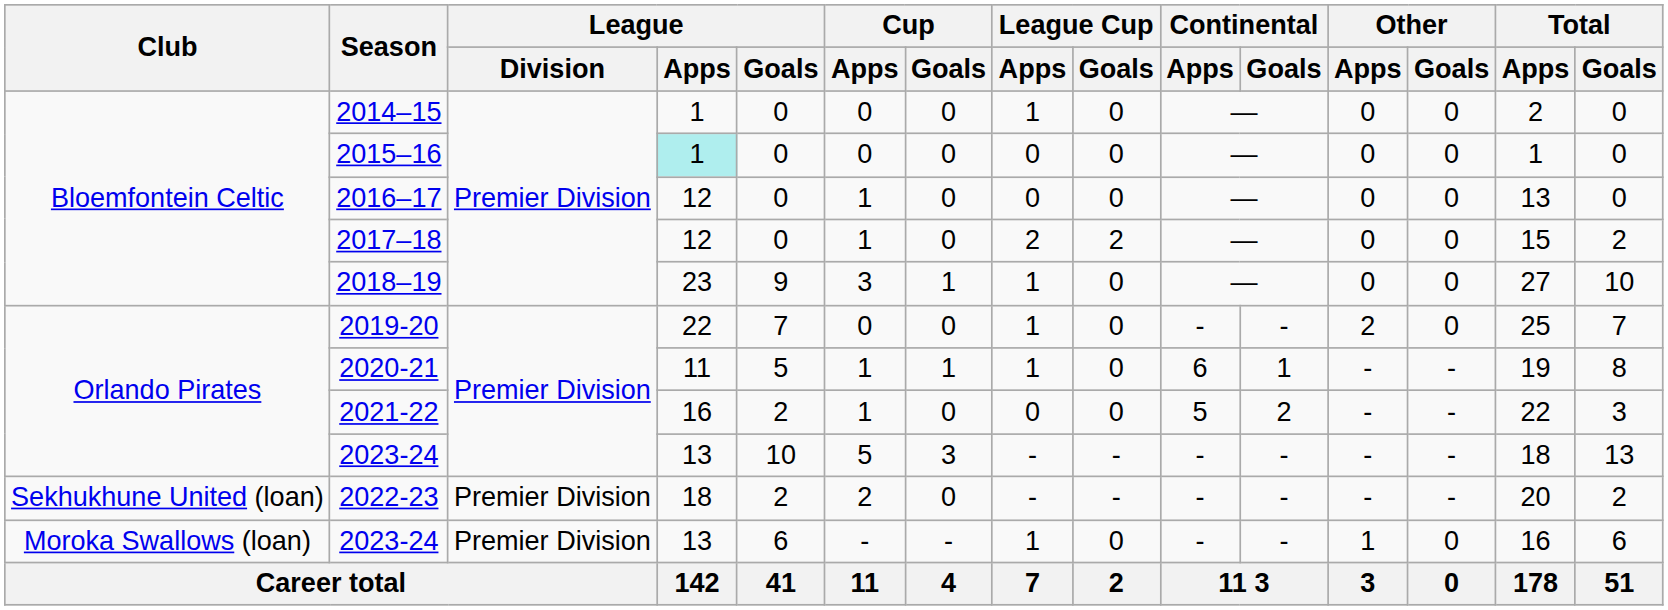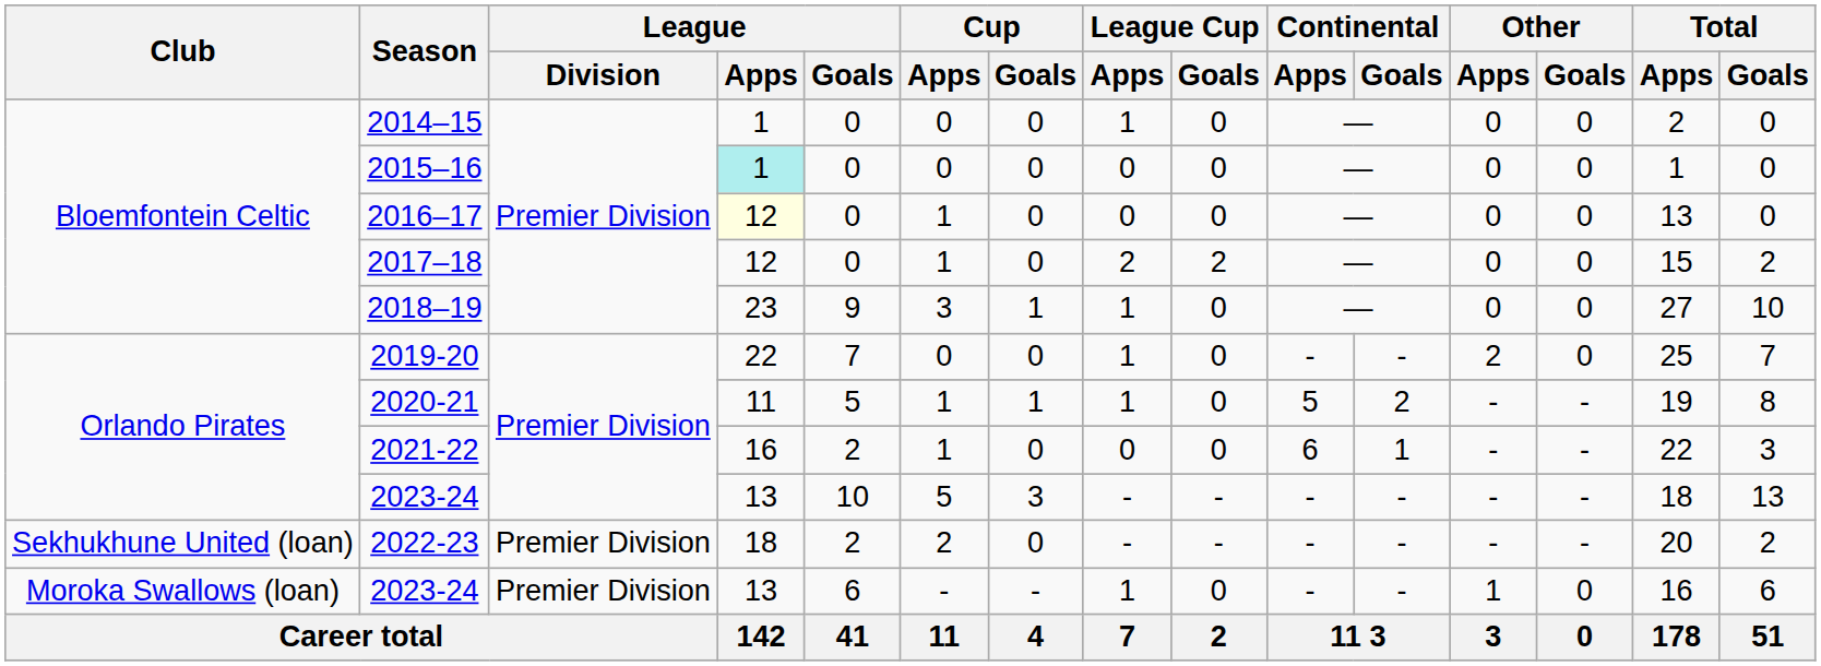2016–17 | League / Apps: no background -> lightyellow background
2020-21 | Continental / Apps: 6 -> 5
2020-21 | Continental / Goals: 1 -> 2
2021-22 | Continental / Apps: 5 -> 6
2021-22 | Continental / Goals: 2 -> 1
